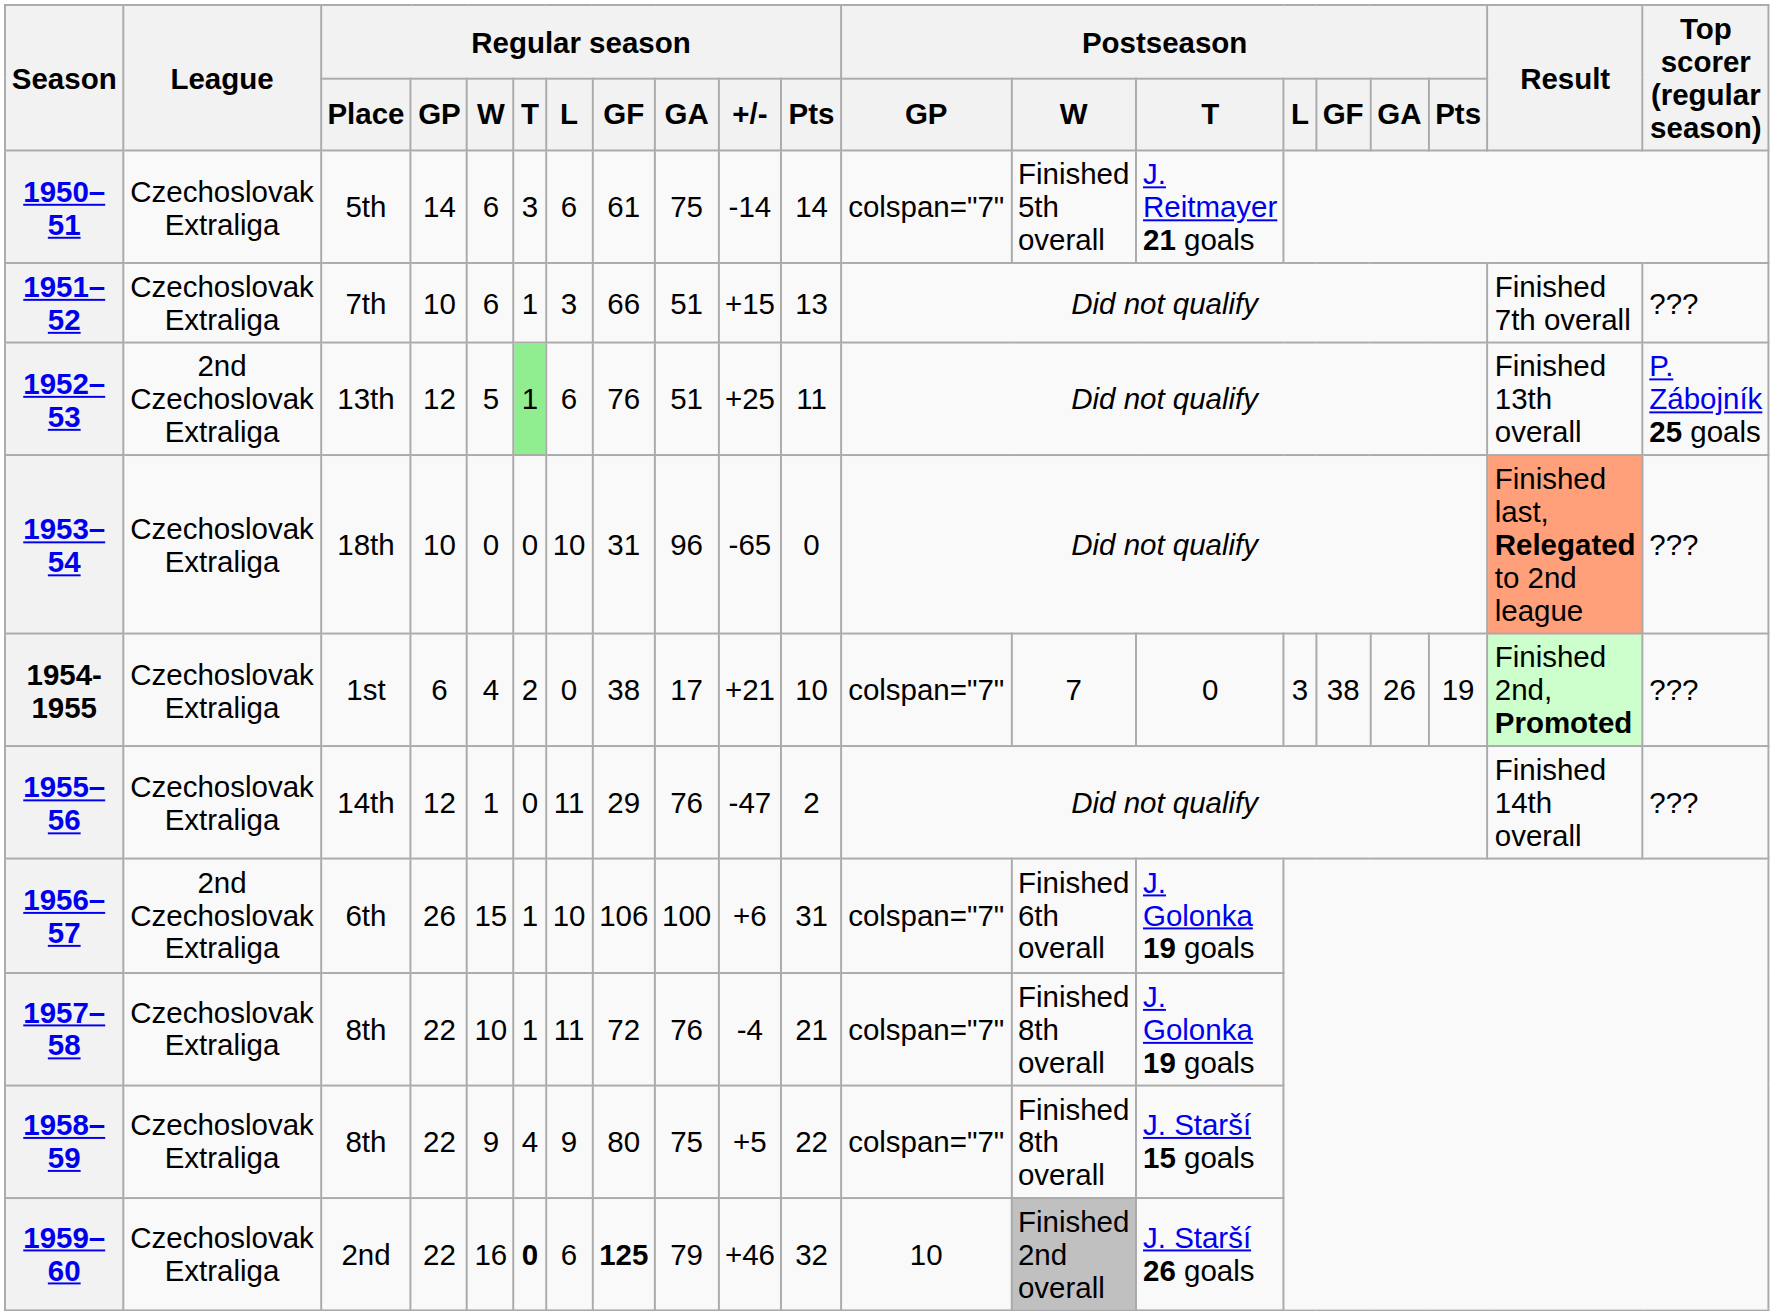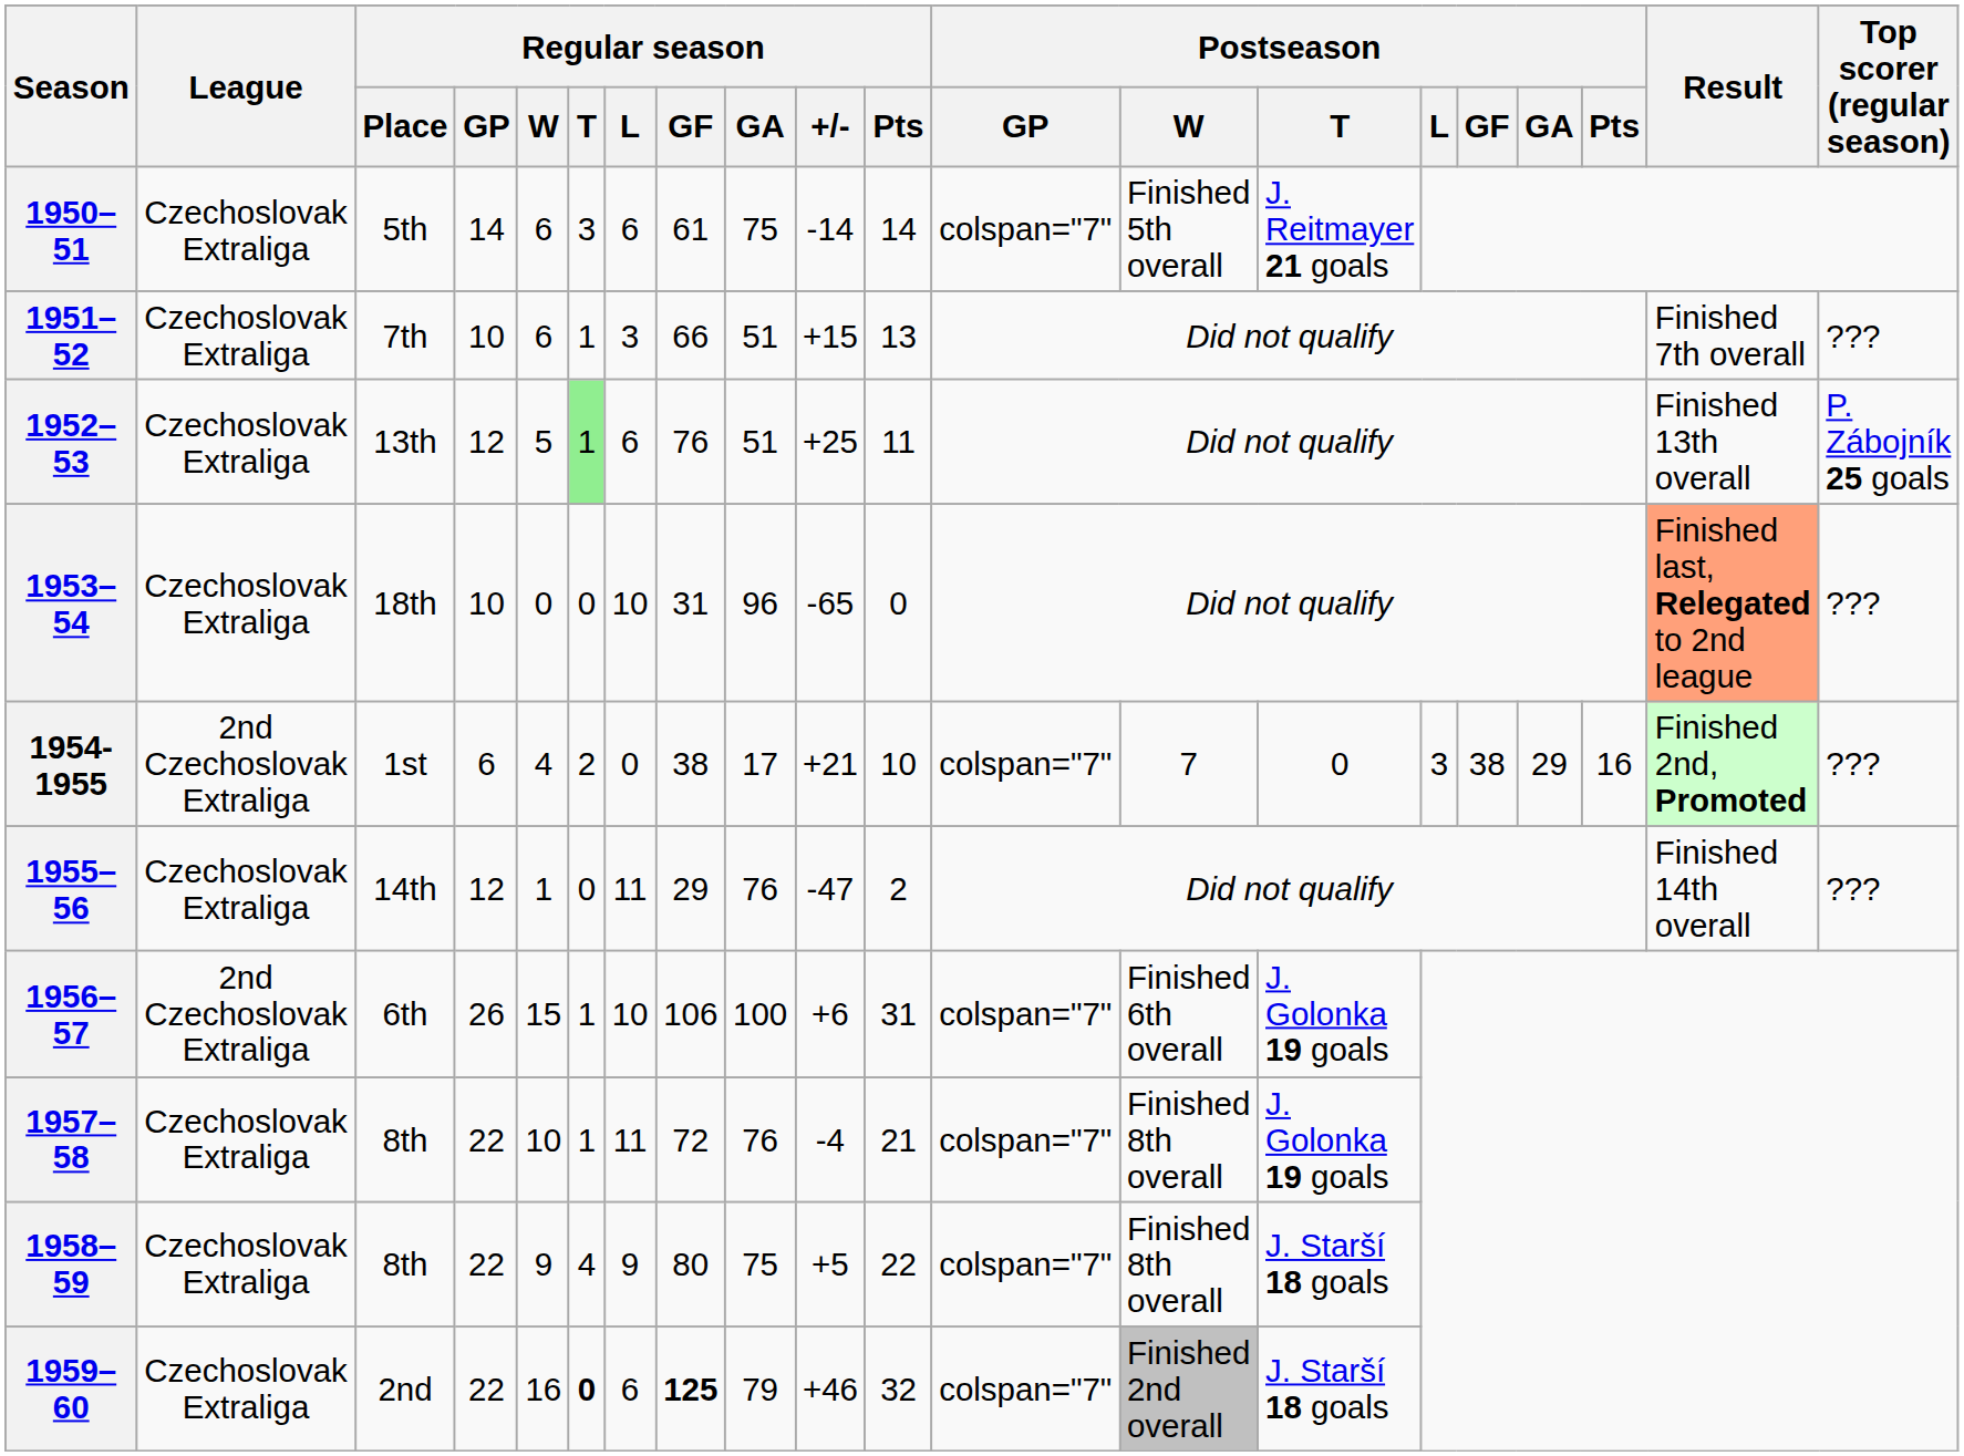1952–53 | League: 2nd Czechoslovak Extraliga -> Czechoslovak Extraliga
1954-1955 | League: Czechoslovak Extraliga -> 2nd Czechoslovak Extraliga
1954-1955 | Postseason / GA: 26 -> 29
1954-1955 | Postseason / Pts: 19 -> 16
1958–59 | Postseason / T: J. Starší 15 goals -> J. Starší 18 goals
1959–60 | Postseason / GP: 10 -> colspan="7"
1959–60 | Postseason / T: J. Starší 26 goals -> J. Starší 18 goals
